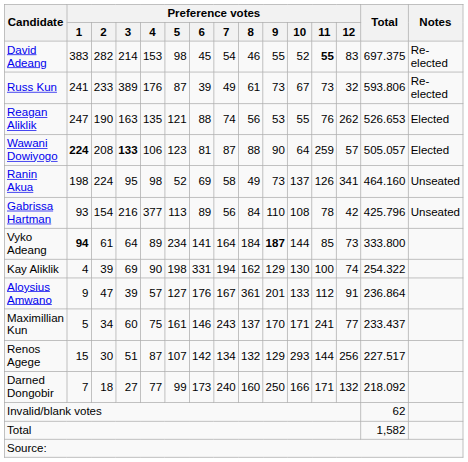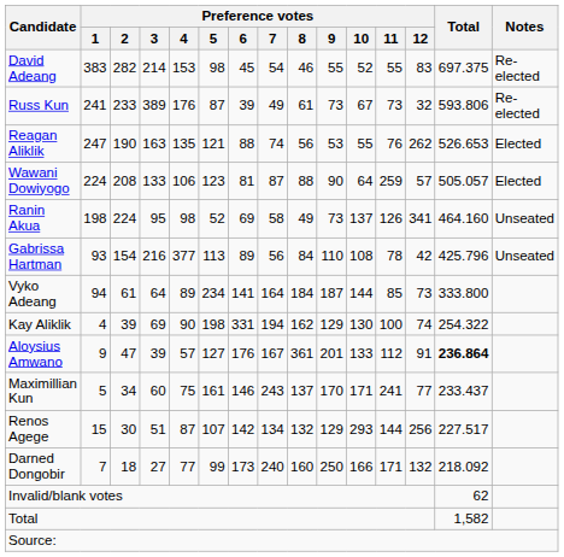David Adeang | Preference votes / 11: bold -> normal
Wawani Dowiyogo | Preference votes / 1: bold -> normal
Wawani Dowiyogo | Preference votes / 3: bold -> normal
Vyko Adeang | Preference votes / 1: bold -> normal
Vyko Adeang | Preference votes / 9: bold -> normal
Aloysius Amwano | Total: normal -> bold
